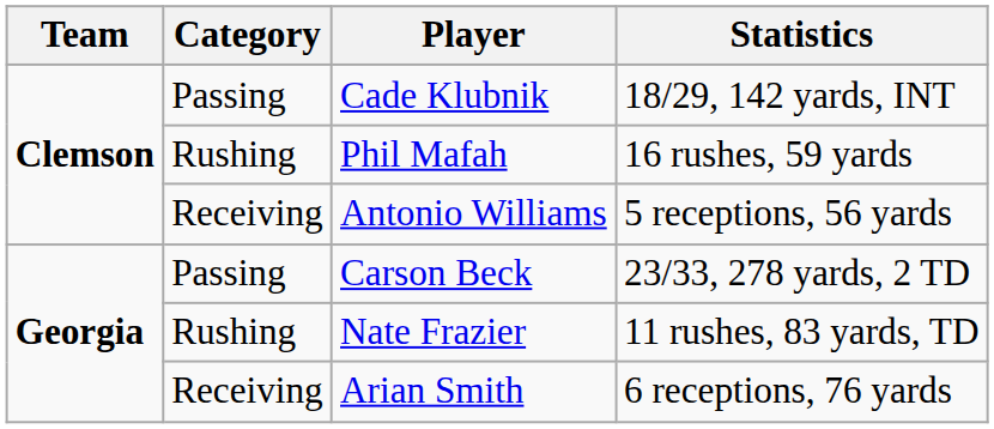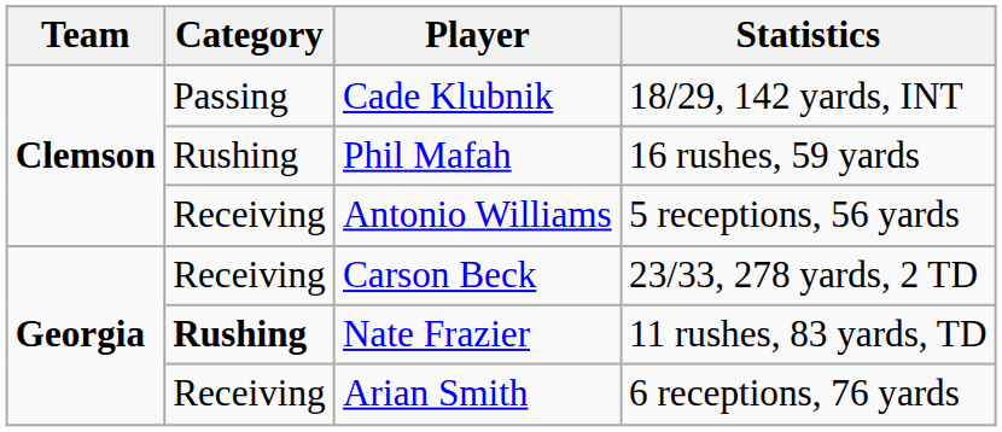Carson Beck | Category: Passing -> Receiving
Nate Frazier | Category: normal -> bold
